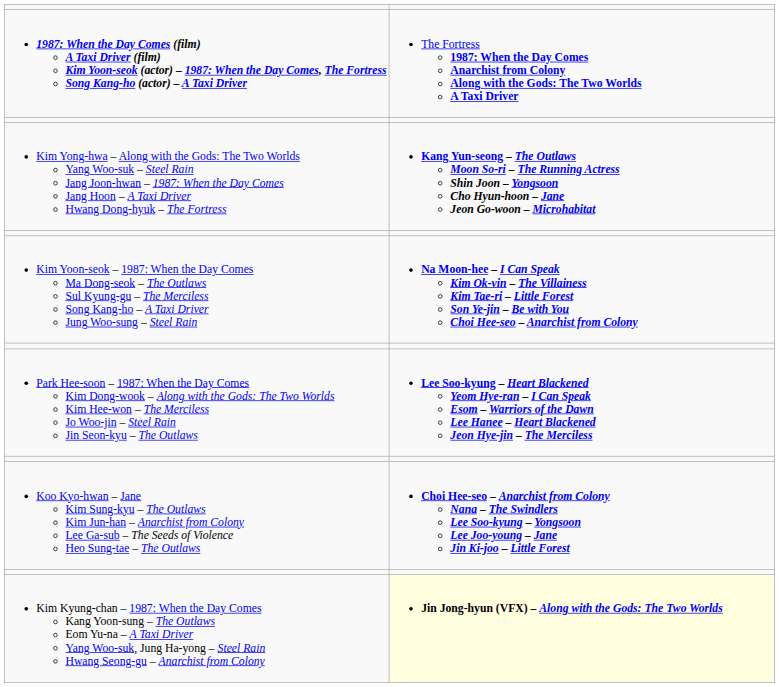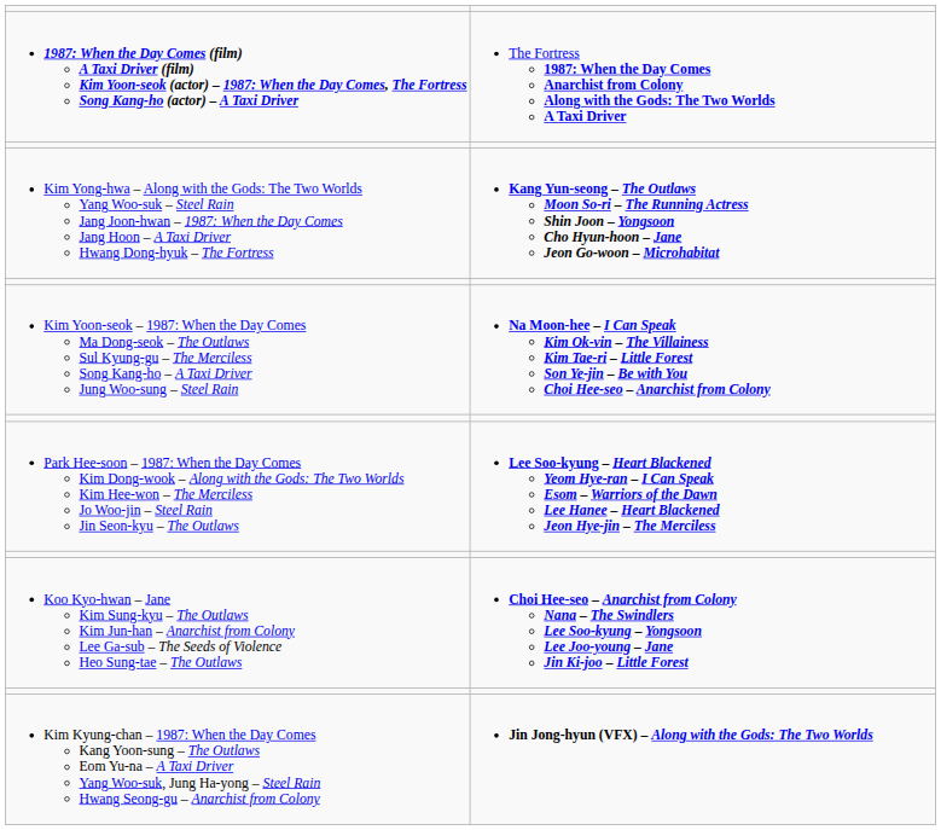row 12 | column 2: lightyellow background -> no background
